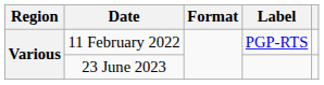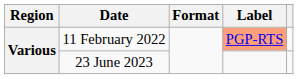11 February 2022 | Label: no background -> lightsalmon background
